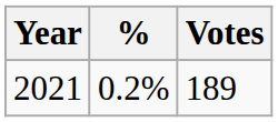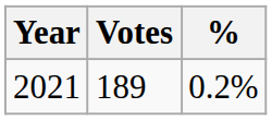columns swapped: Votes <-> %
